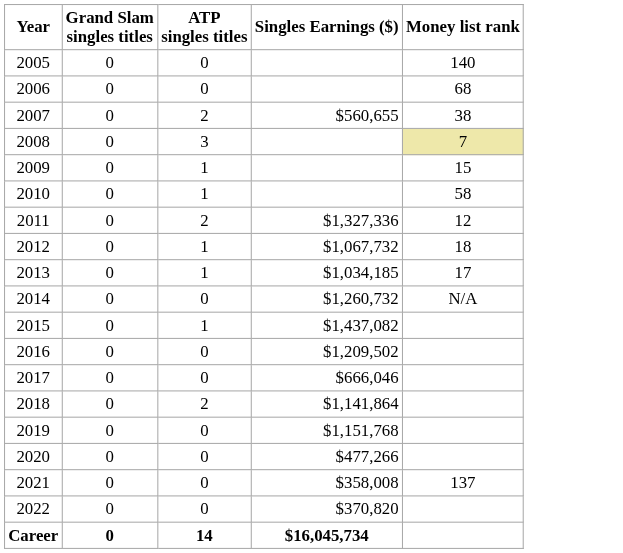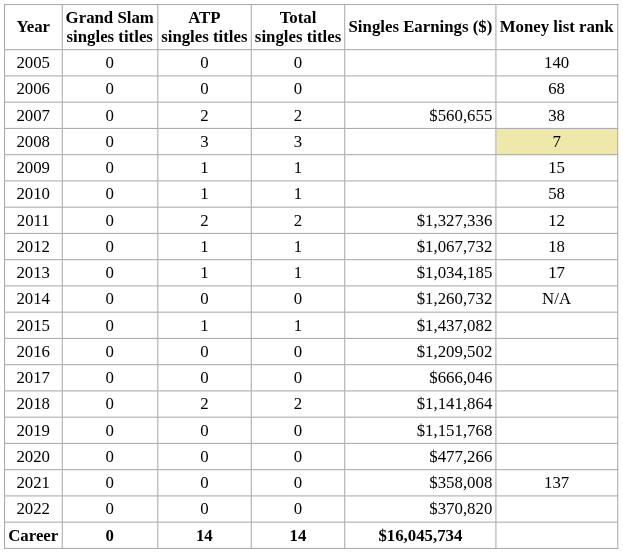+ column: Total singles titles | 0 | 0 | 2 | 3 | 1 | 1 | 2 | 1 | 1 | 0 | 1 | 0 | 0 | 2 | 0 | 0 | 0 | 0 | 14
